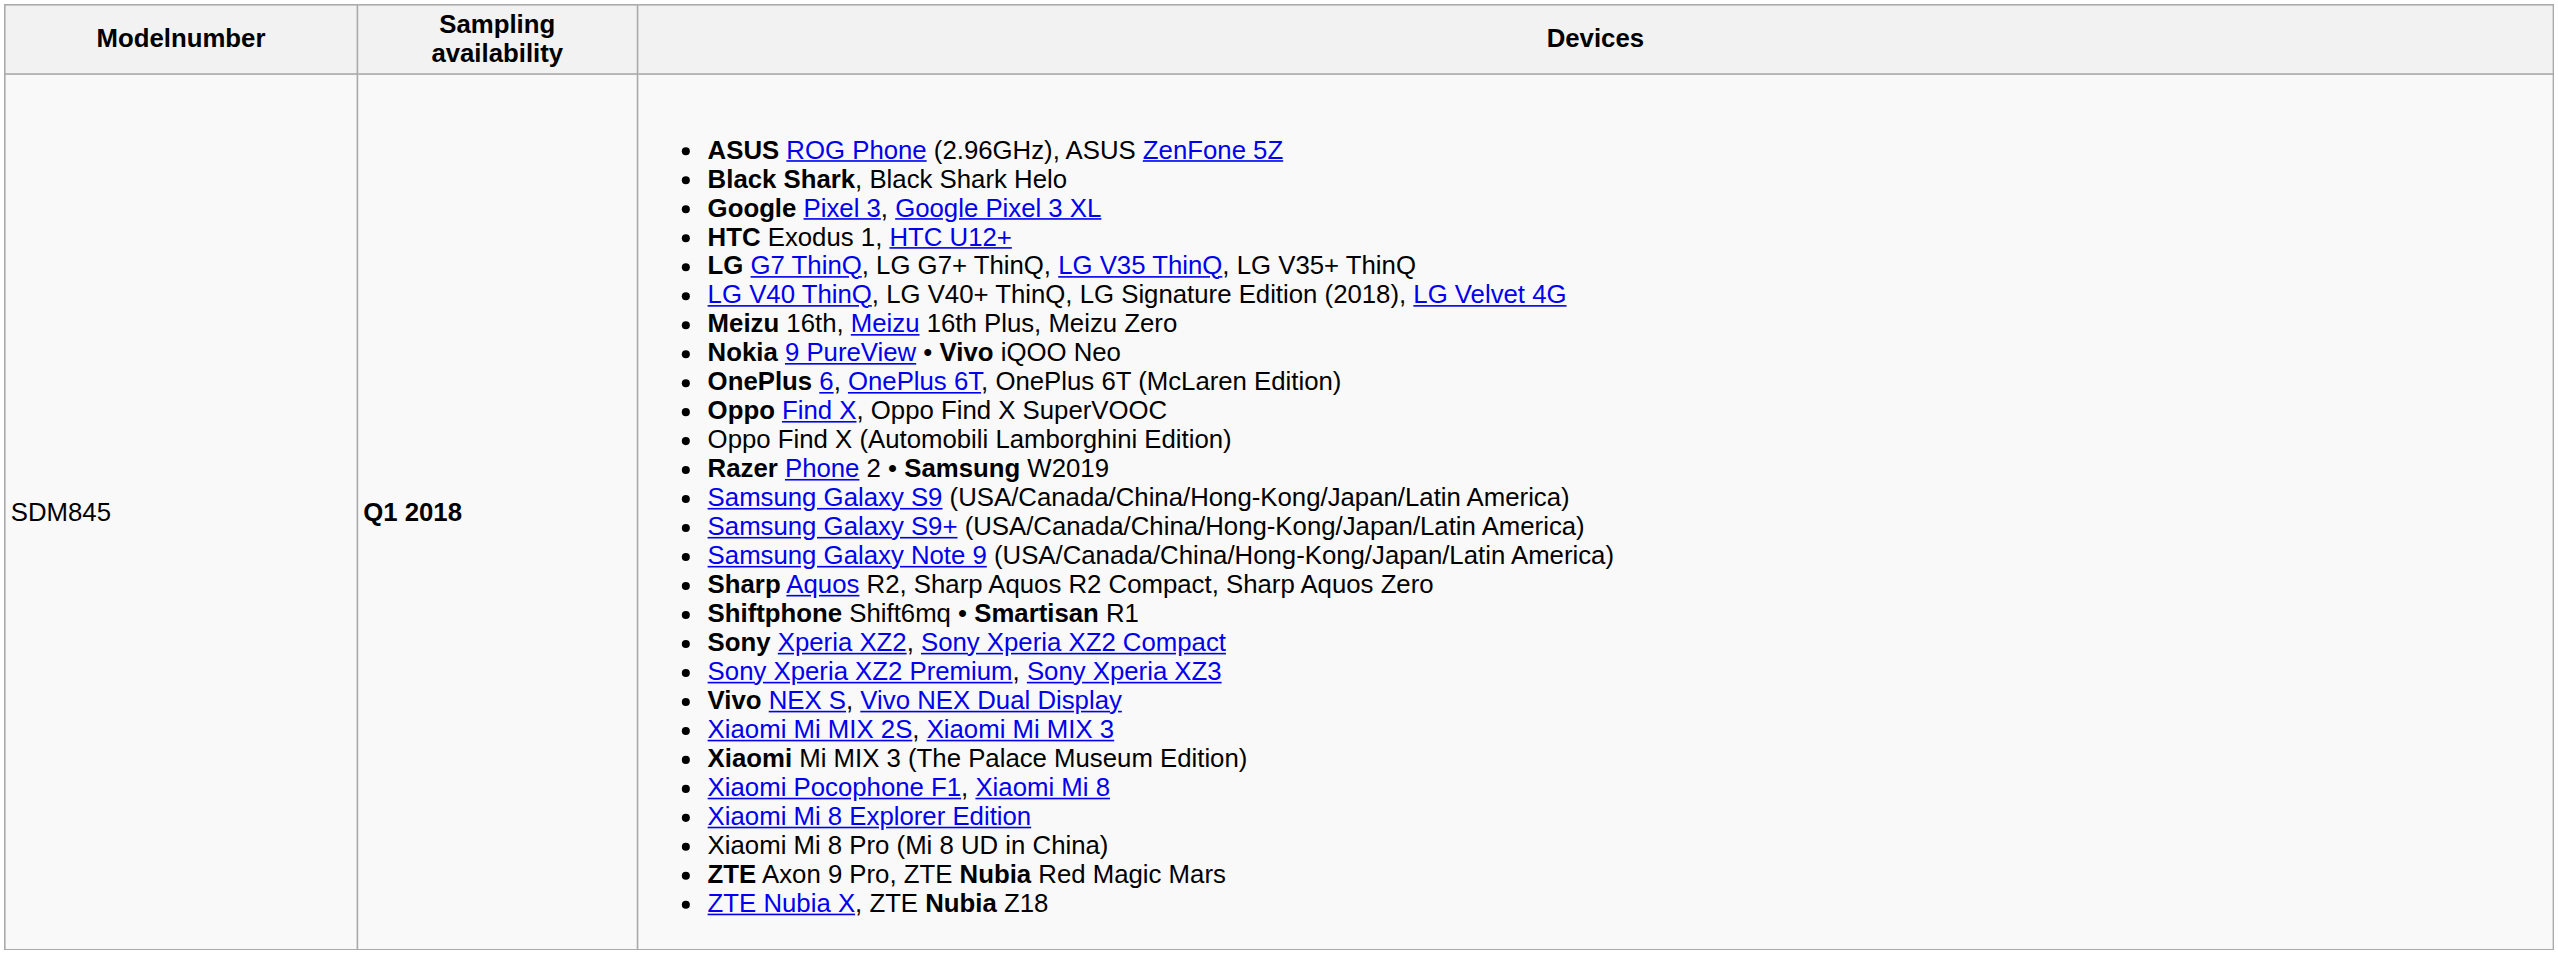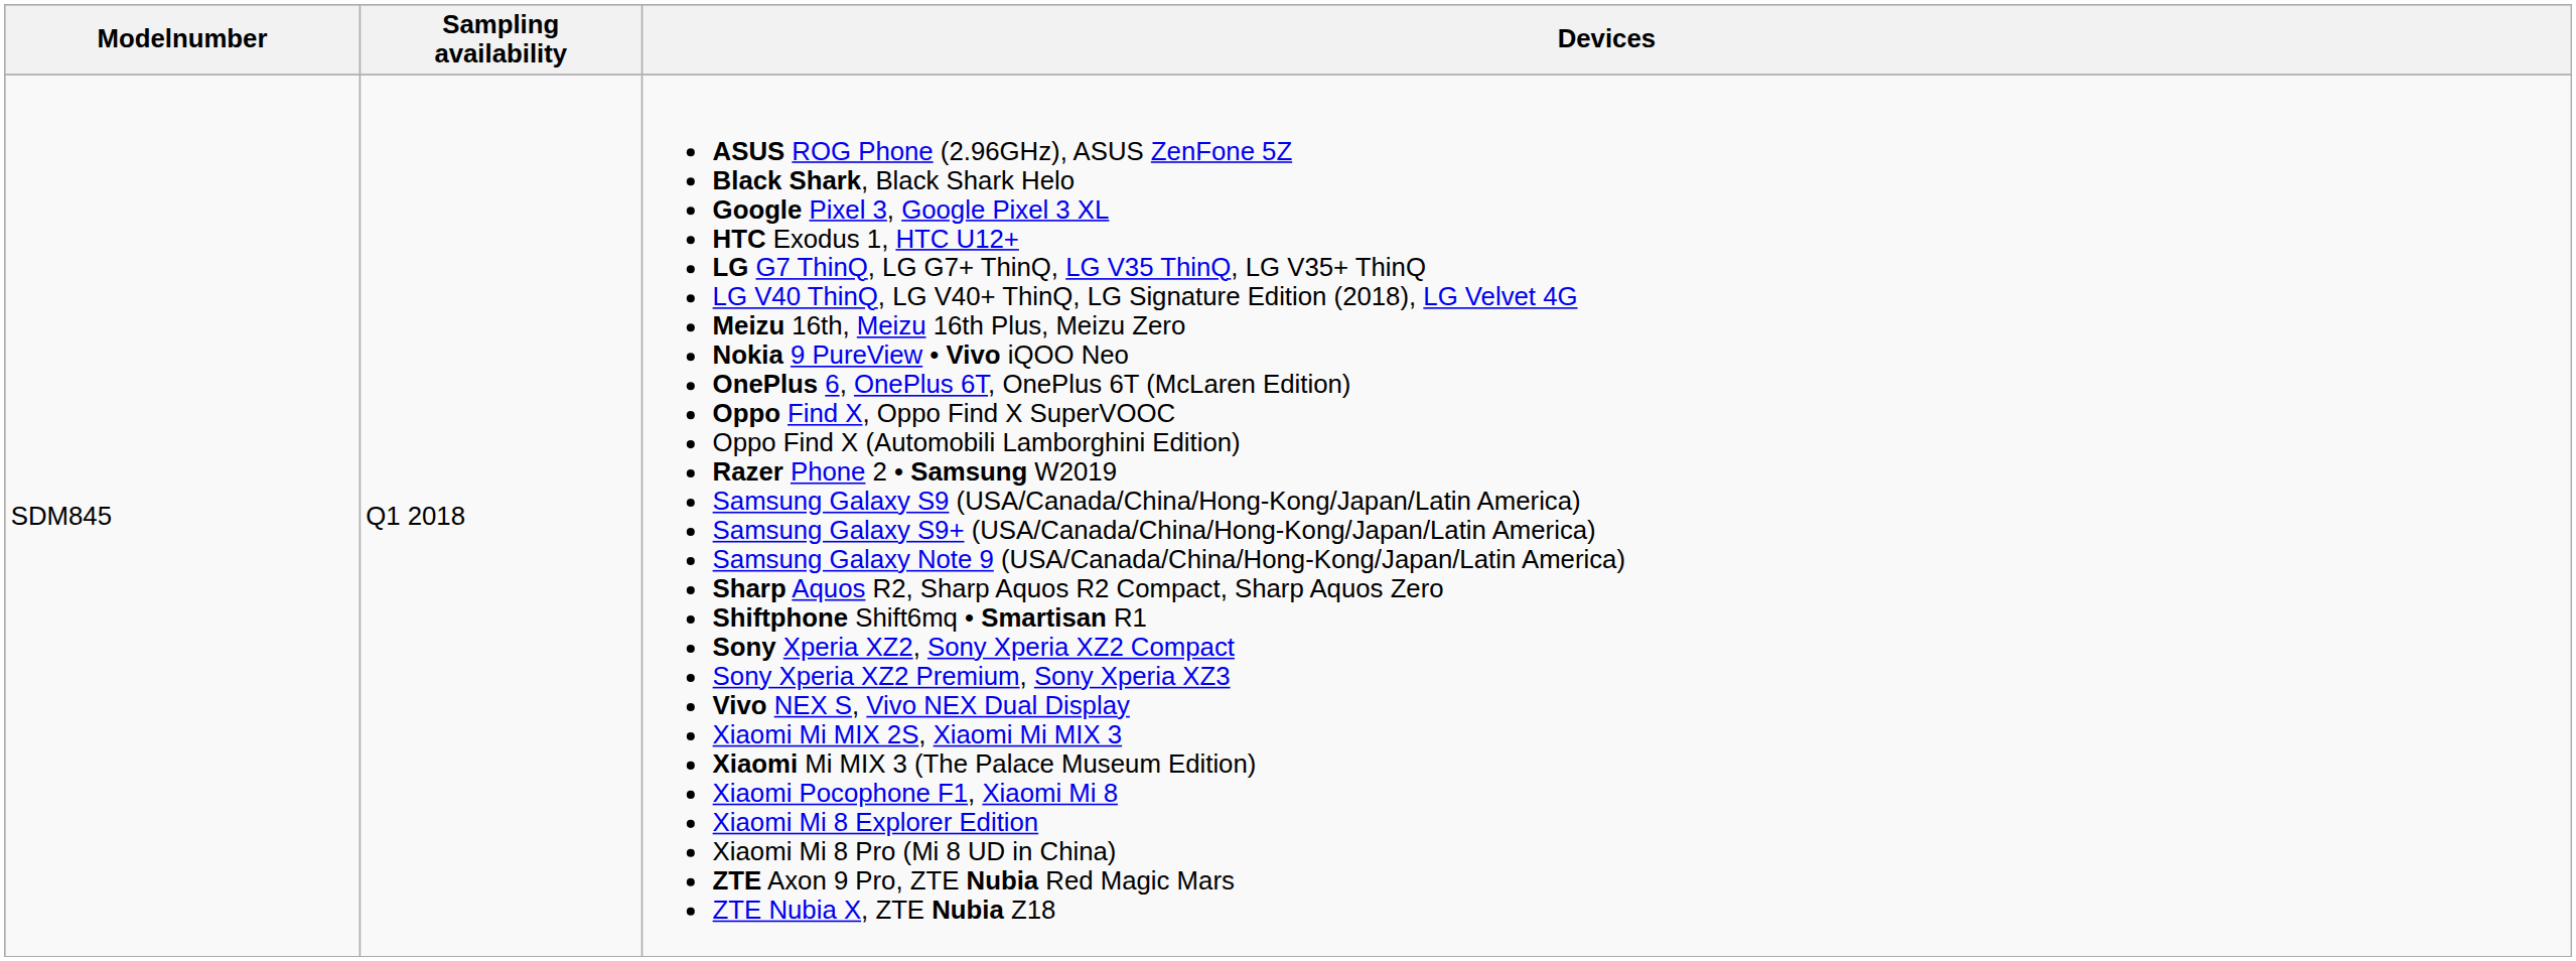SDM845 | Sampling availability: bold -> normal
